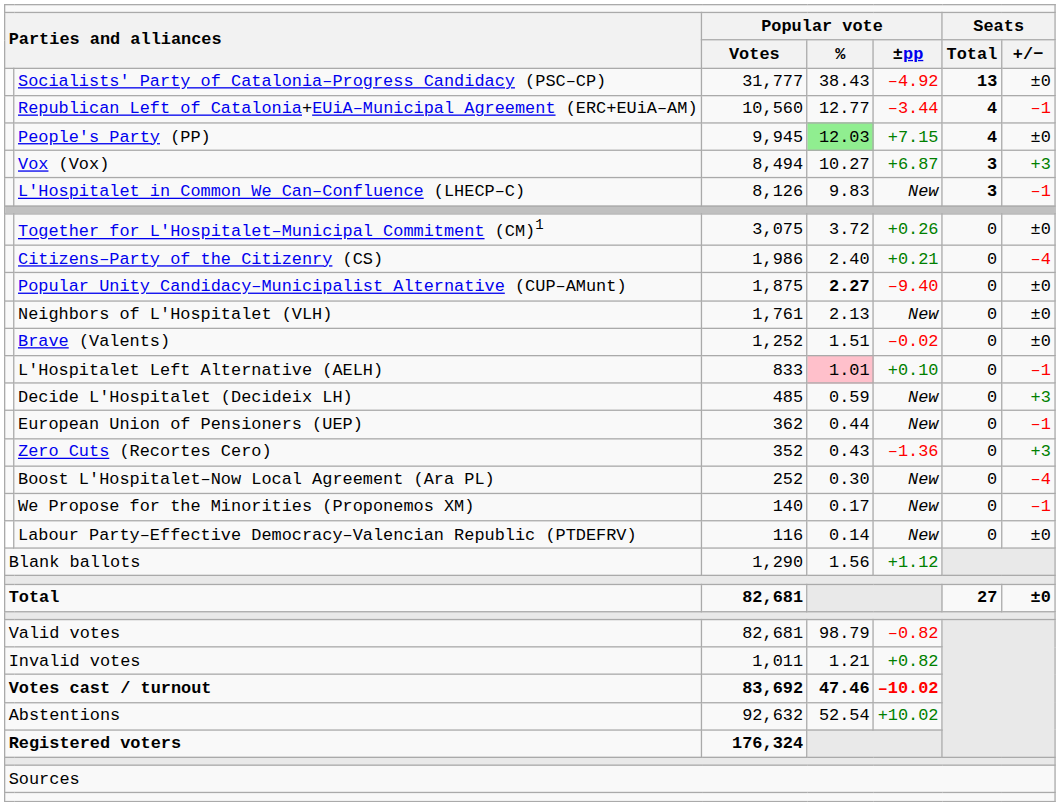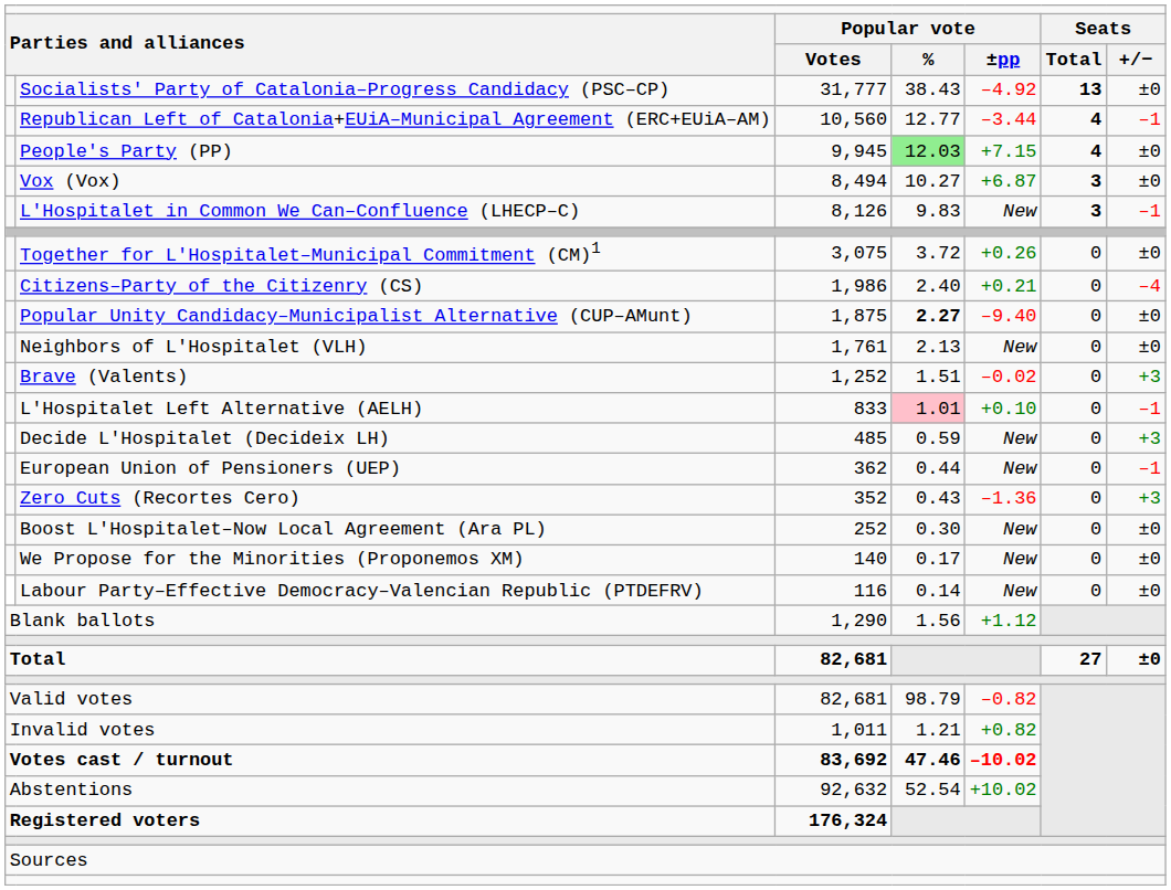Vox (Vox) | column 7: +3 -> ±0
Brave (Valents) | column 7: ±0 -> +3
Boost L'Hospitalet–Now Local Agreement (Ara PL) | column 7: –4 -> ±0
We Propose for the Minorities (Proponemos XM) | column 7: –1 -> ±0
